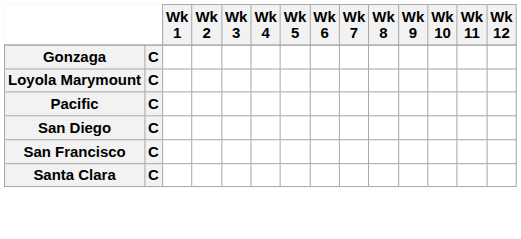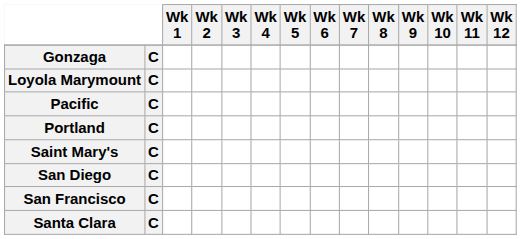+ row: Portland | C
+ row: Saint Mary's | C
